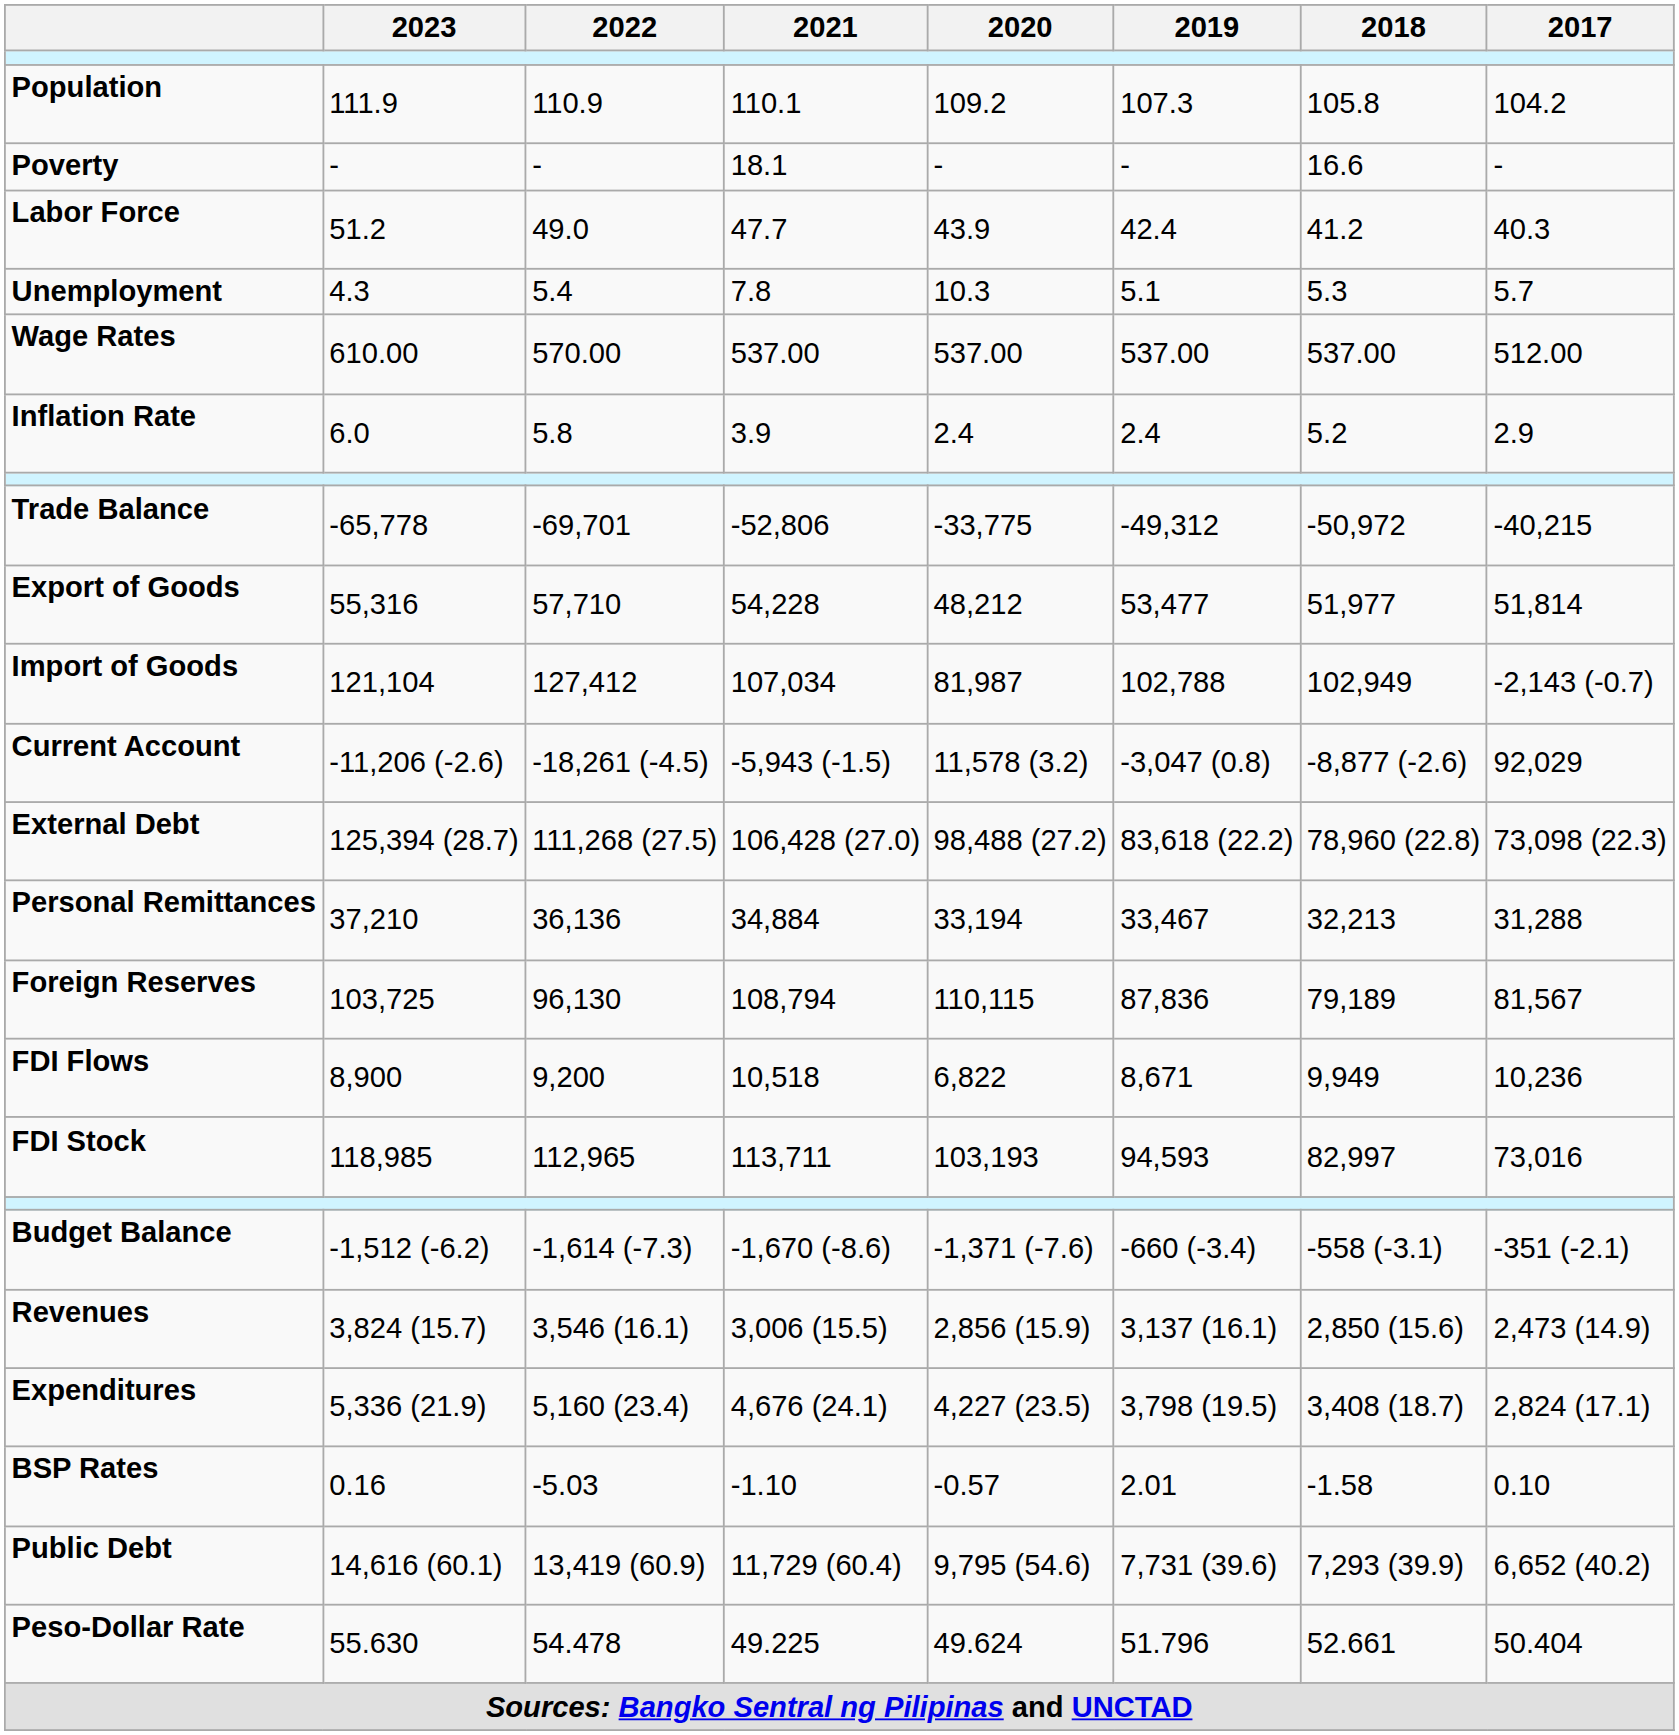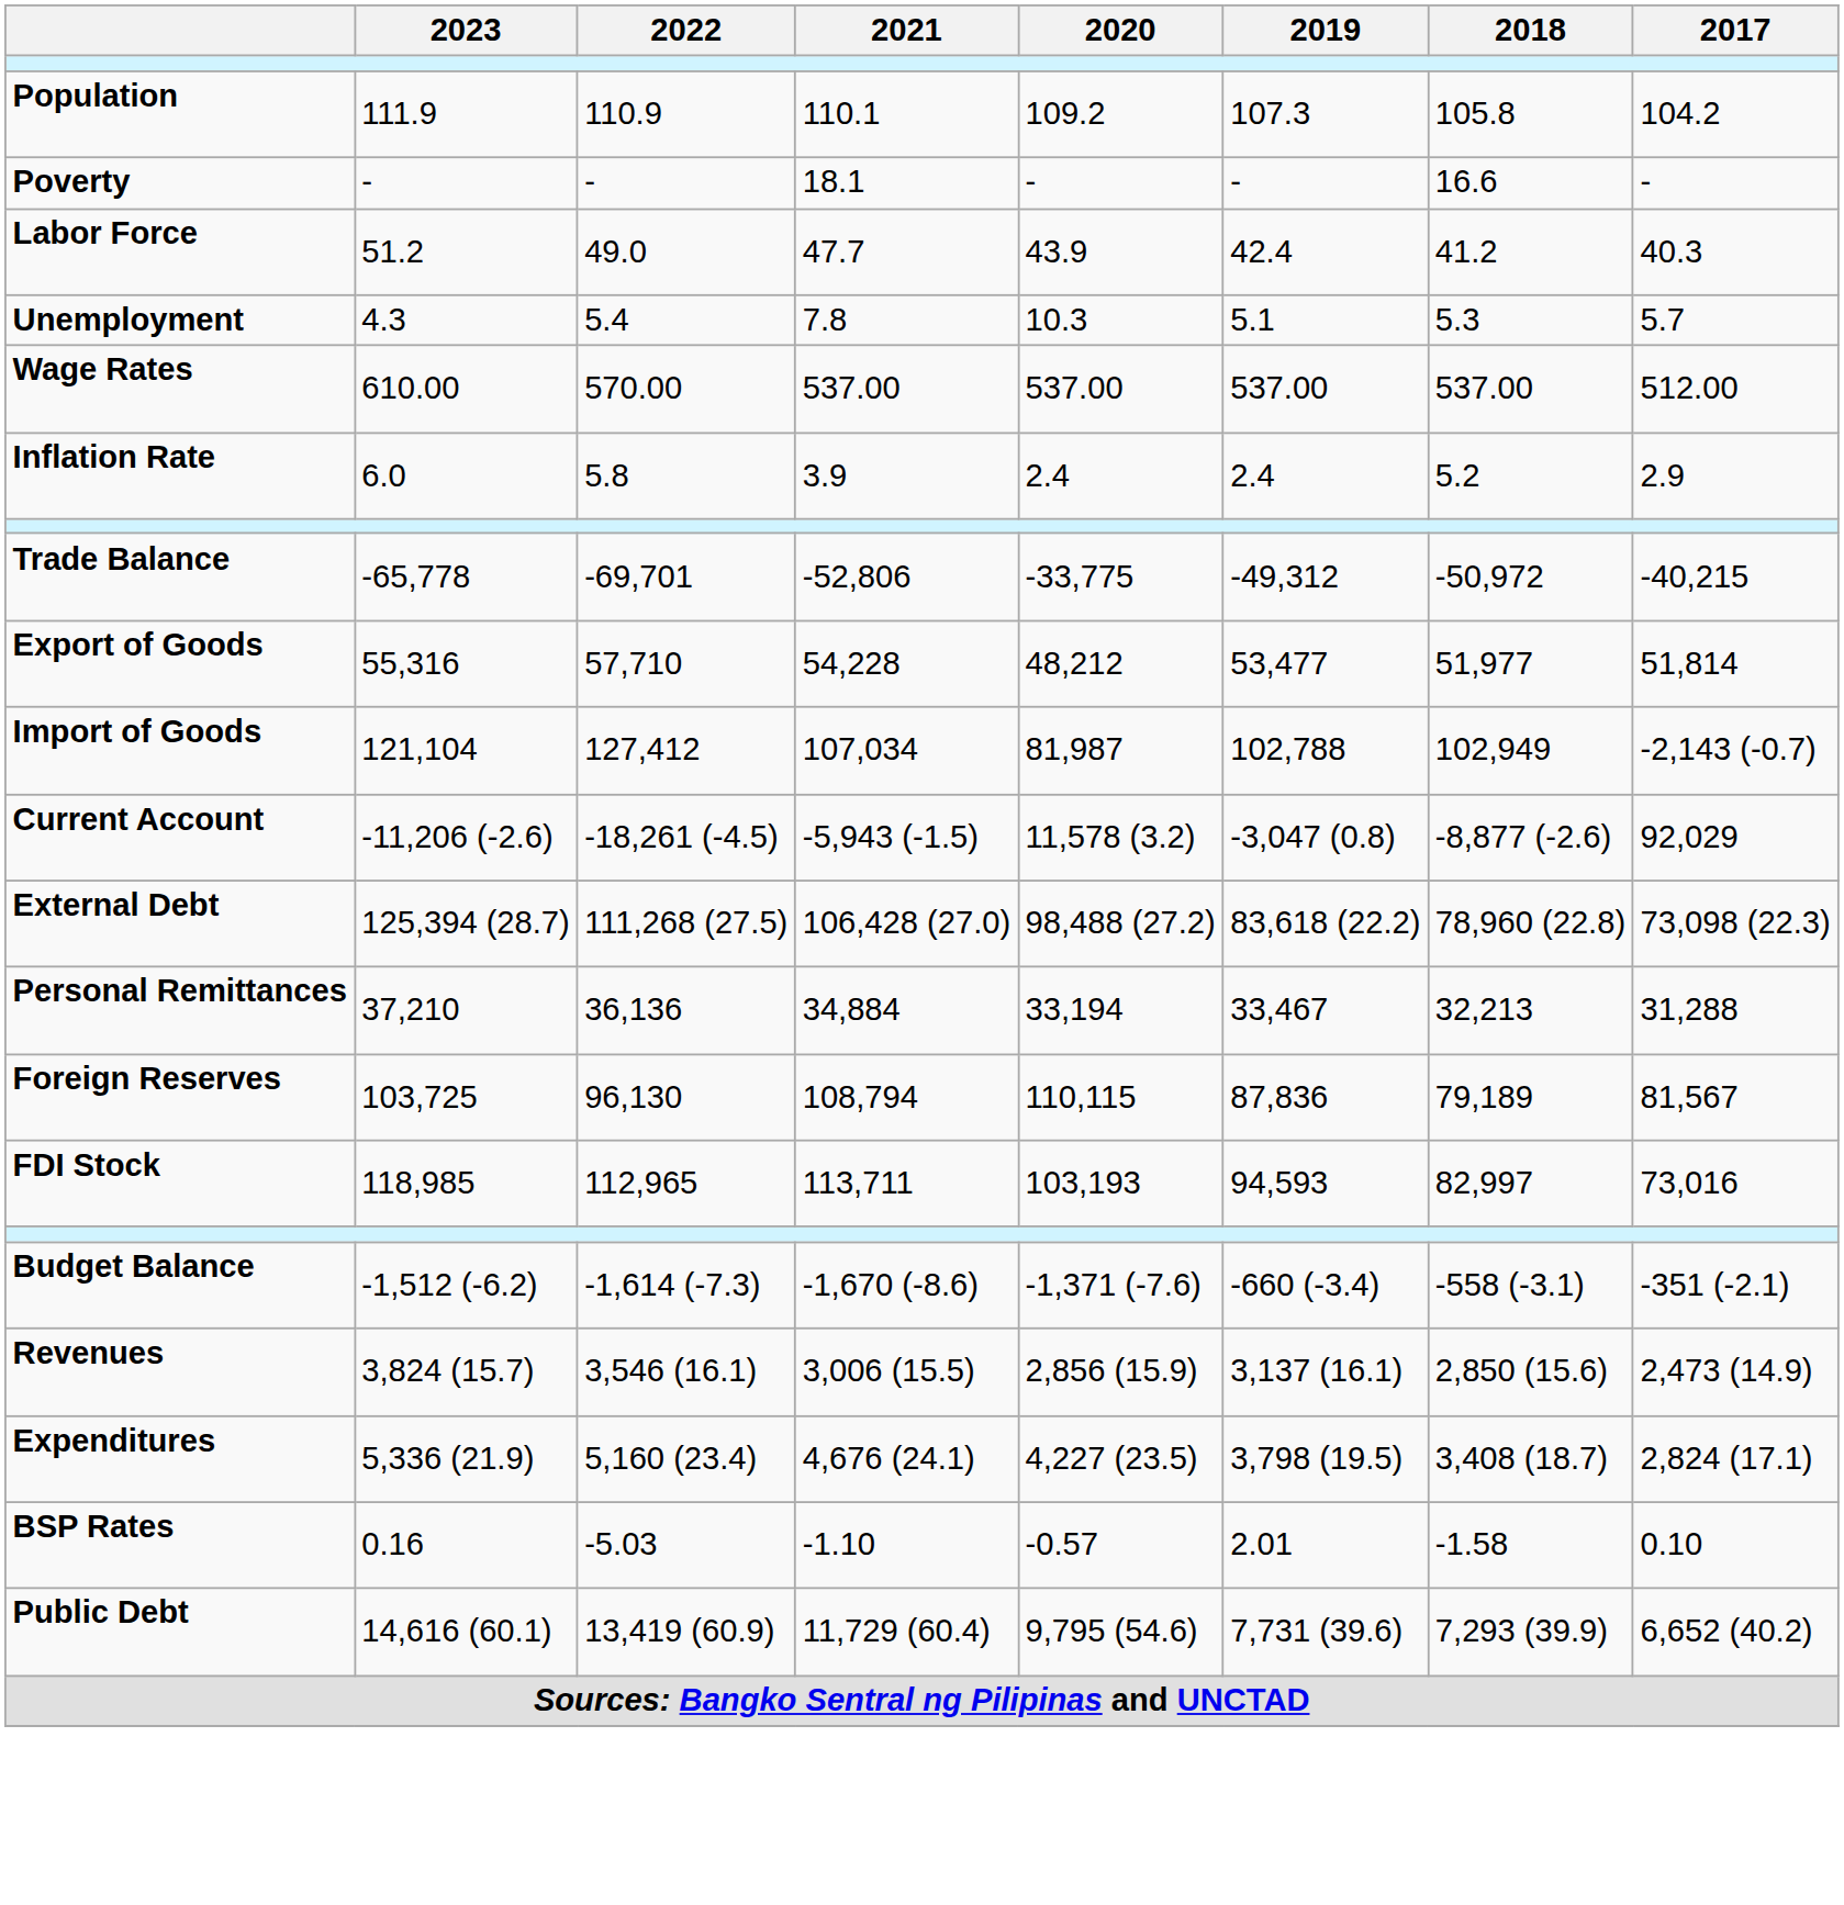- row: FDI Flows | 8,900 | 9,200 | 10,518 | 6,822 | 8,671 | 9,949 | 10,236
- row: Peso-Dollar Rate | 55.630 | 54.478 | 49.225 | 49.624 | 51.796 | 52.661 | 50.404
